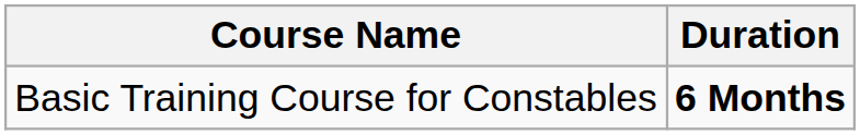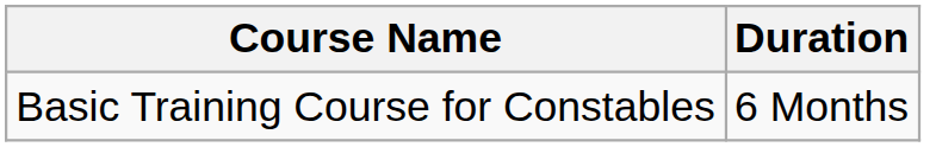Basic Training Course for Constables | Duration: bold -> normal
